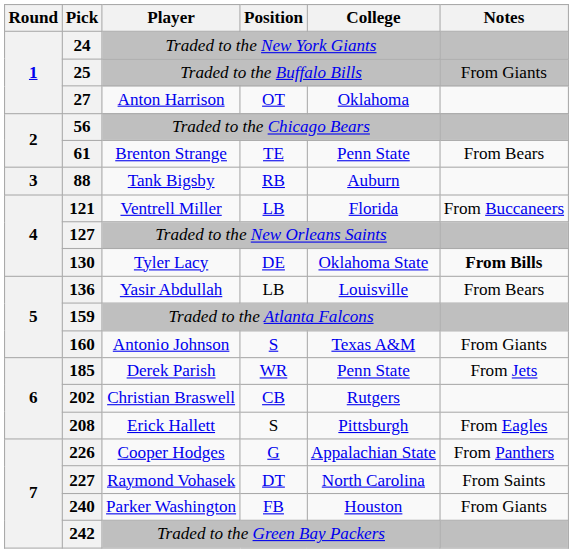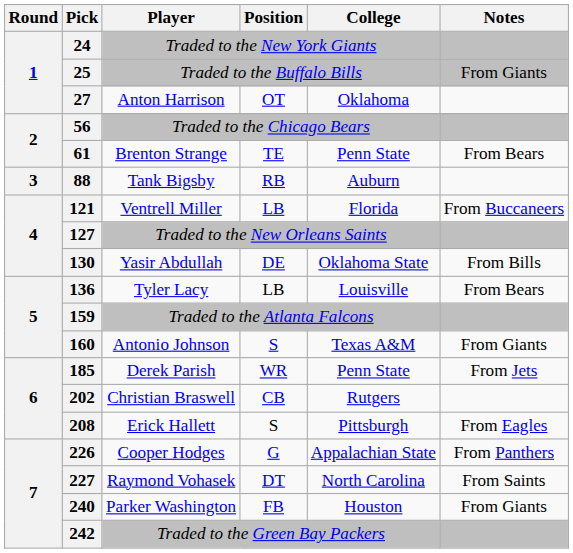130 | Player: Tyler Lacy -> Yasir Abdullah
130 | Notes: bold -> normal
136 | Player: Yasir Abdullah -> Tyler Lacy
